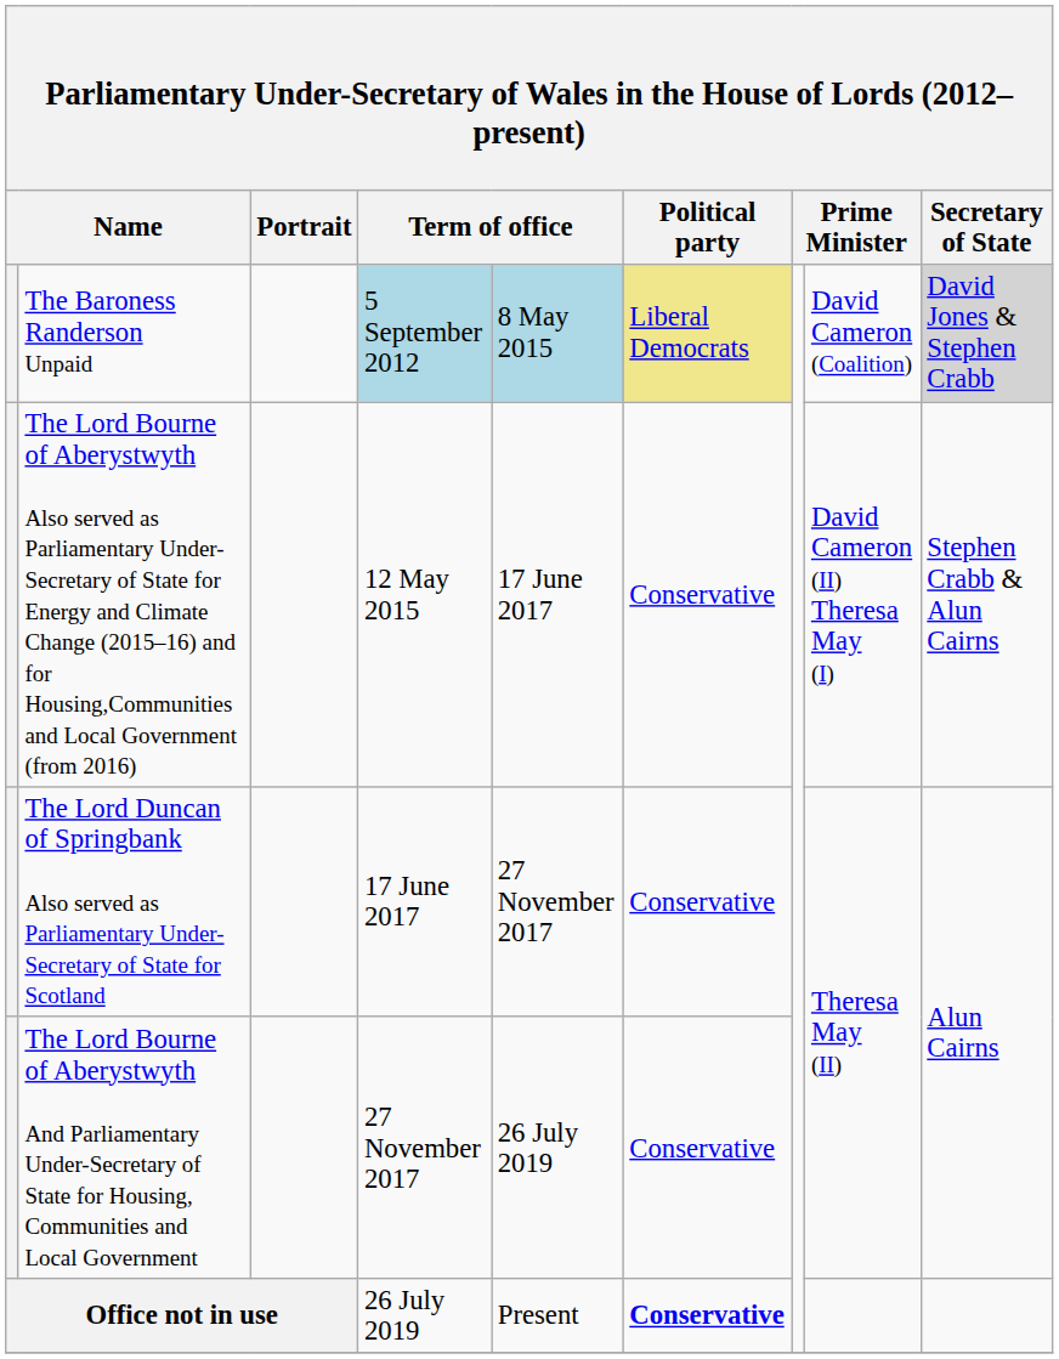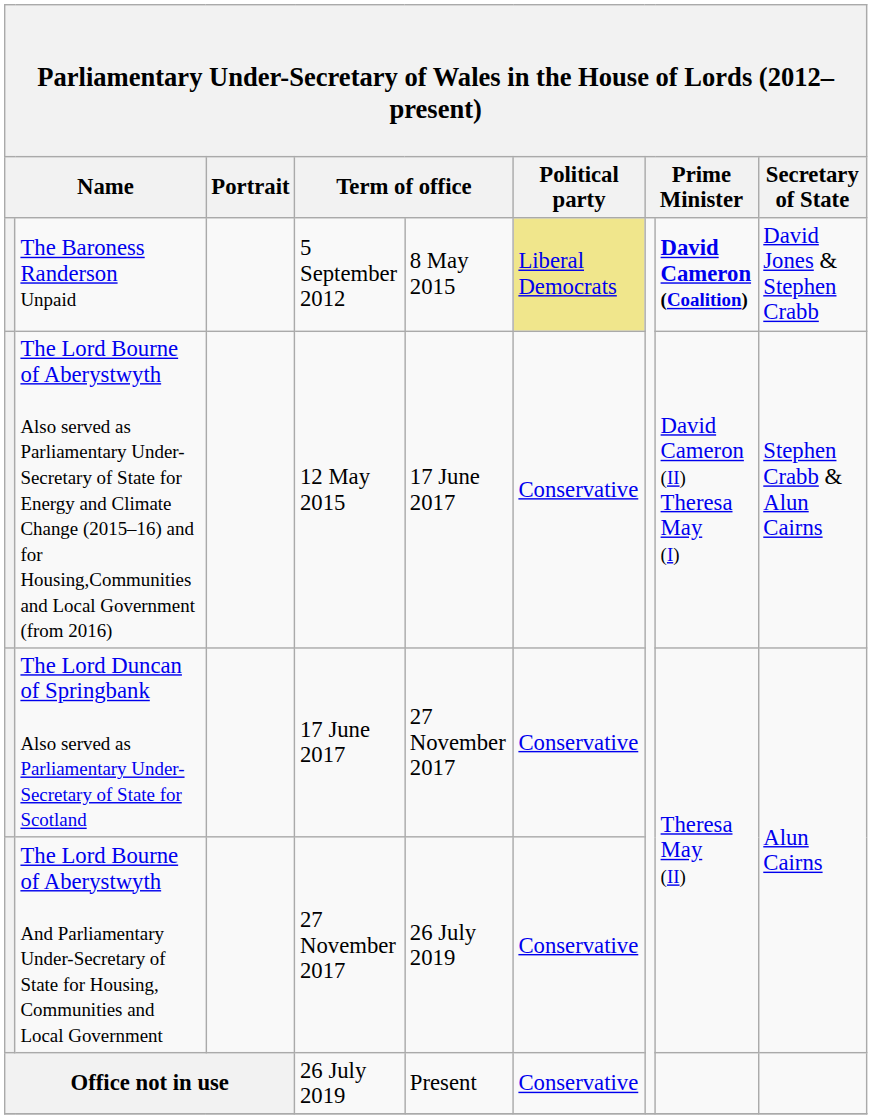The Baroness Randerson Unpaid | column 4: lightblue background -> no background
The Baroness Randerson Unpaid | column 5: lightblue background -> no background
The Baroness Randerson Unpaid | column 8: normal -> bold
The Baroness Randerson Unpaid | Secretary of State: lightgrey background -> no background
Office not in use | Political party: bold -> normal
